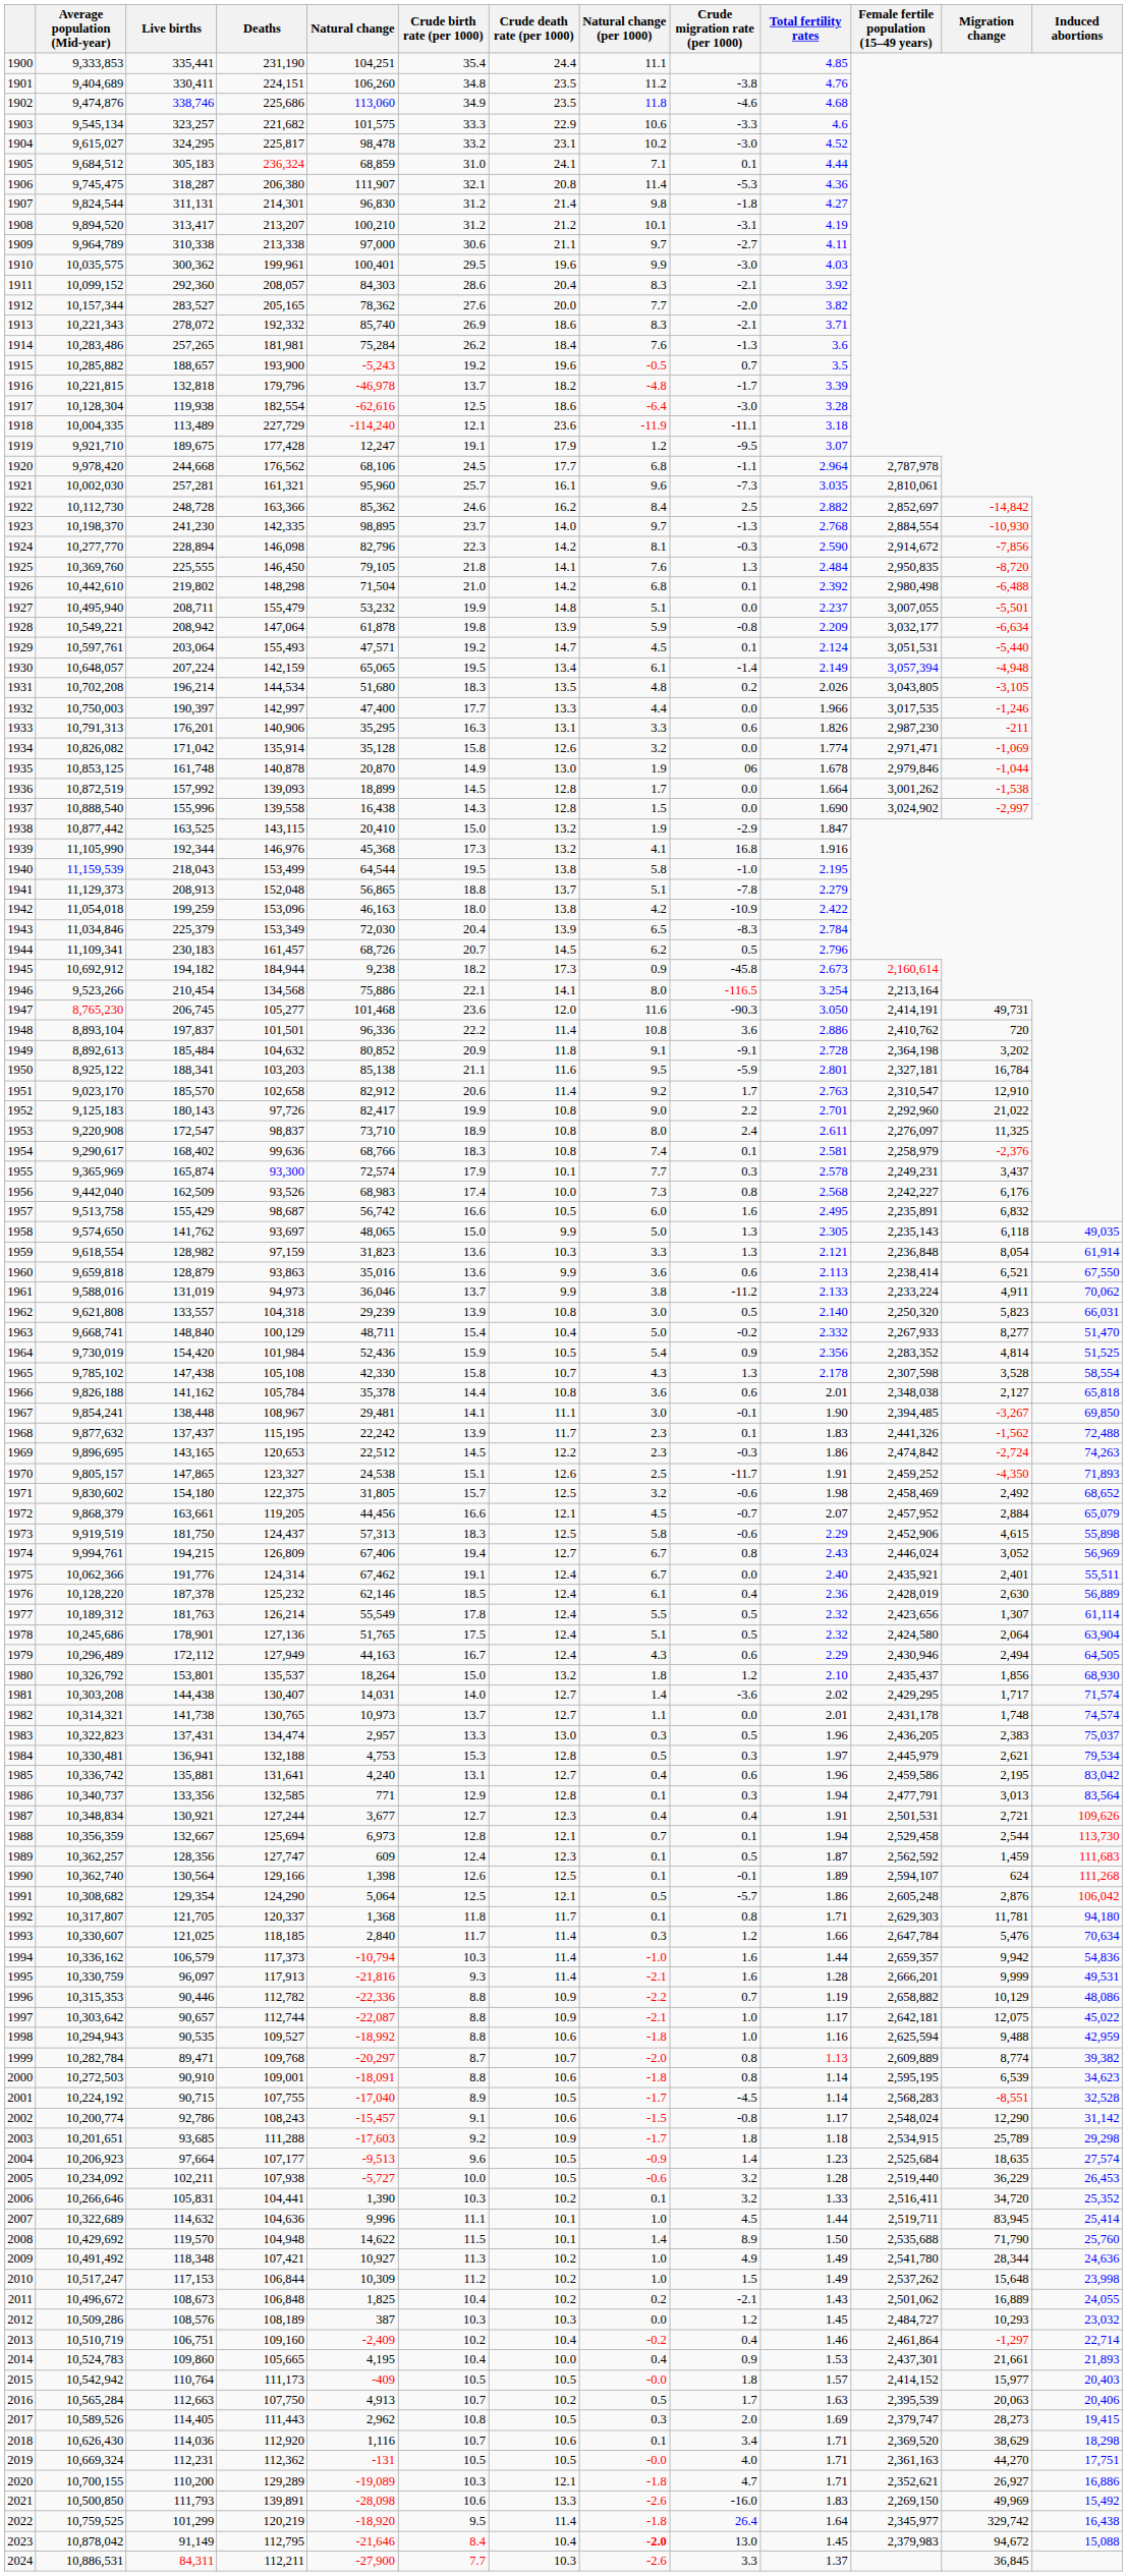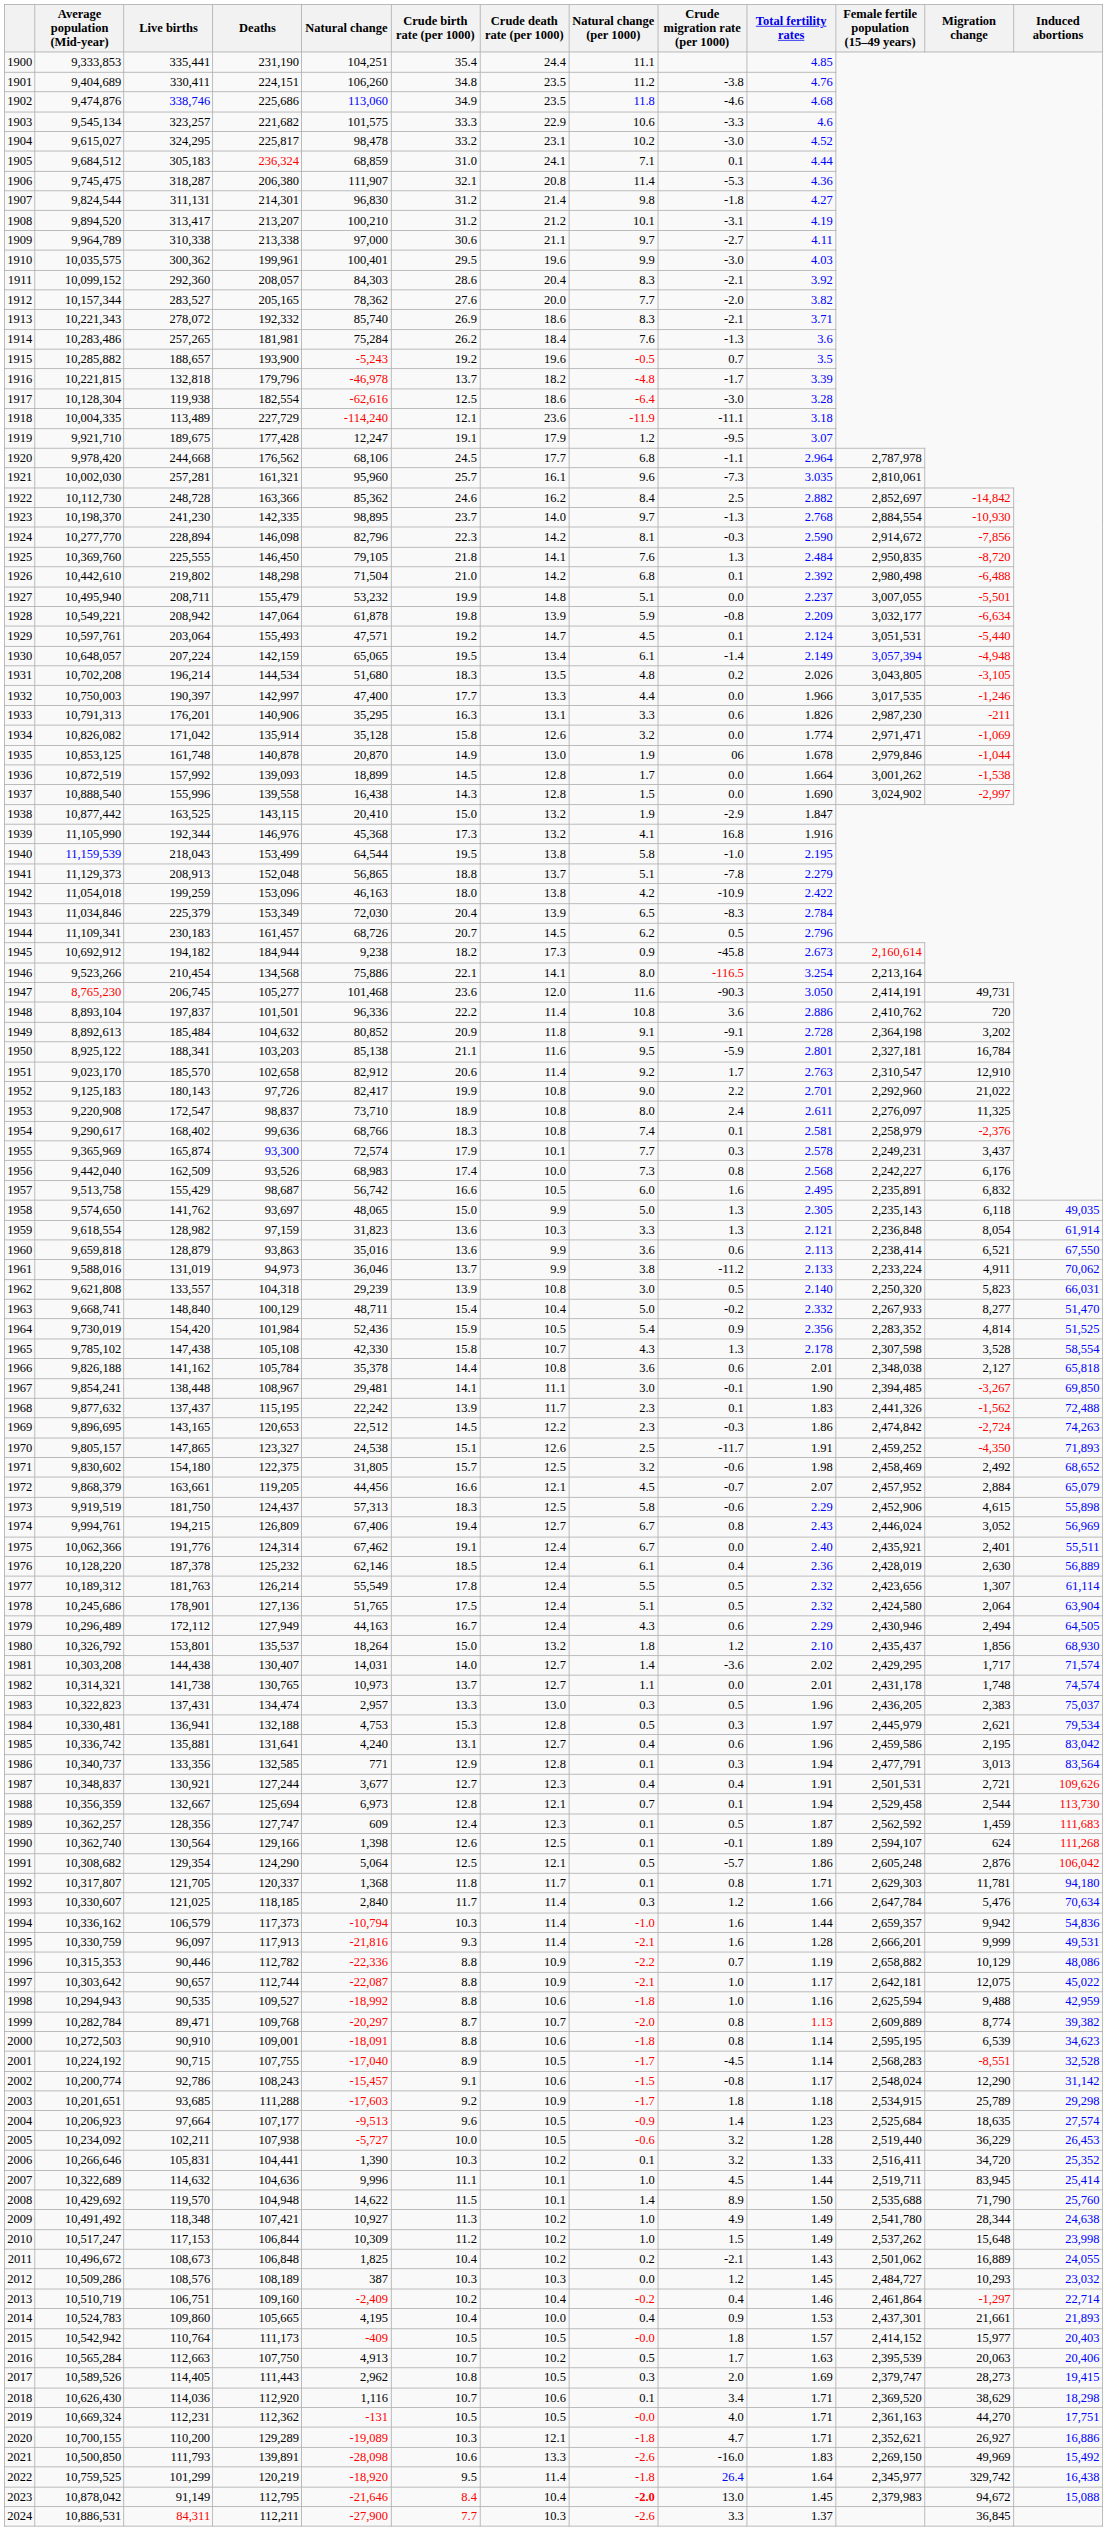1987 | Average population (Mid-year): 10,348,834 -> 10,348,837
2009 | Induced abortions: 24,636 -> 24,638
